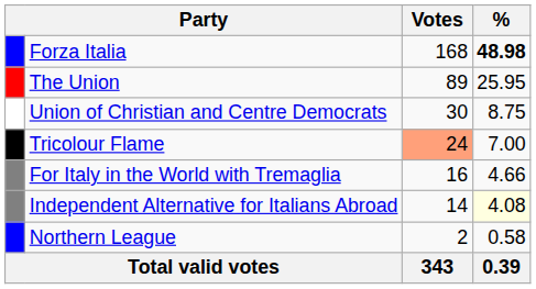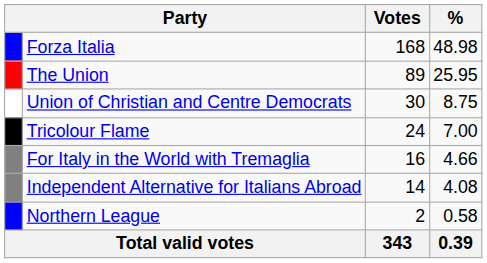Forza Italia | %: bold -> normal
Tricolour Flame | Votes: lightsalmon background -> no background
Independent Alternative for Italians Abroad | %: lightyellow background -> no background
